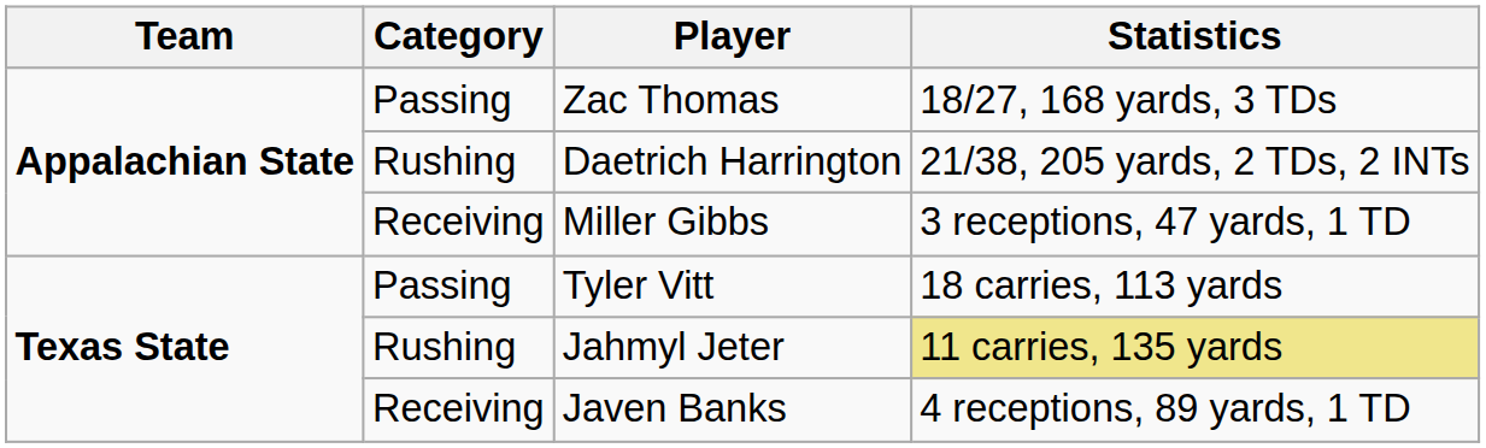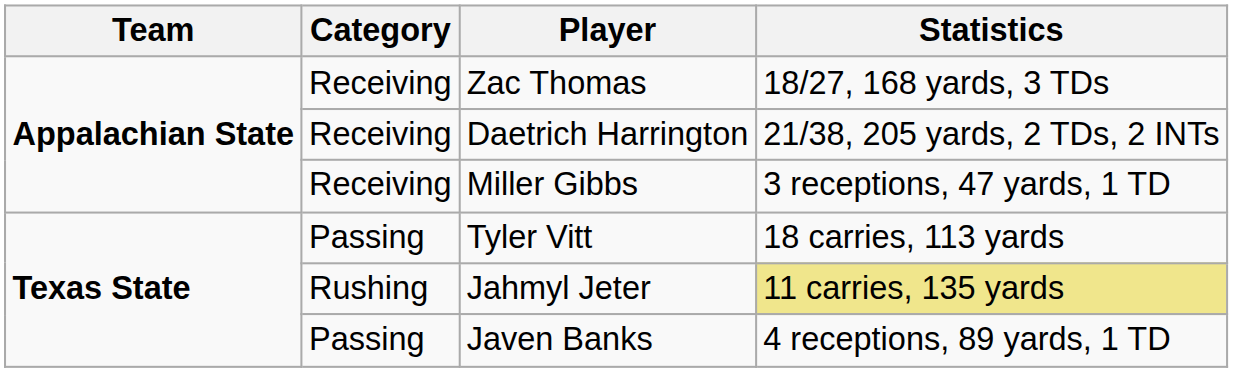Zac Thomas | Category: Passing -> Receiving
Daetrich Harrington | Category: Rushing -> Receiving
Javen Banks | Category: Receiving -> Passing
